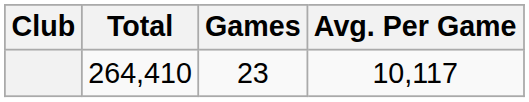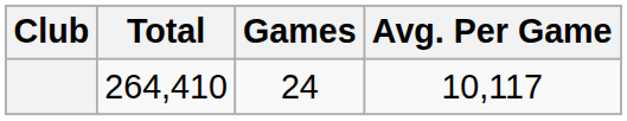row 2 | Games: 23 -> 24
